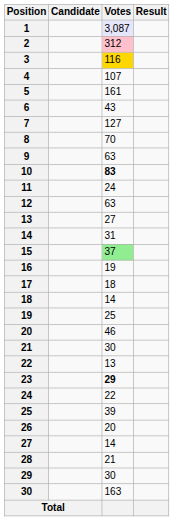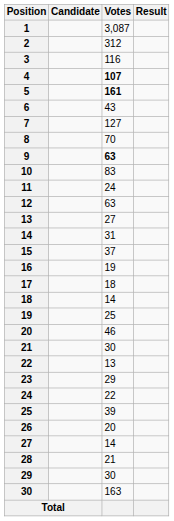1 | Votes: lavender background -> no background
2 | Votes: pink background -> no background
3 | Votes: gold background -> no background
4 | Votes: normal -> bold
5 | Votes: normal -> bold
9 | Votes: normal -> bold
10 | Votes: bold -> normal
15 | Votes: lightgreen background -> no background
23 | Votes: bold -> normal
